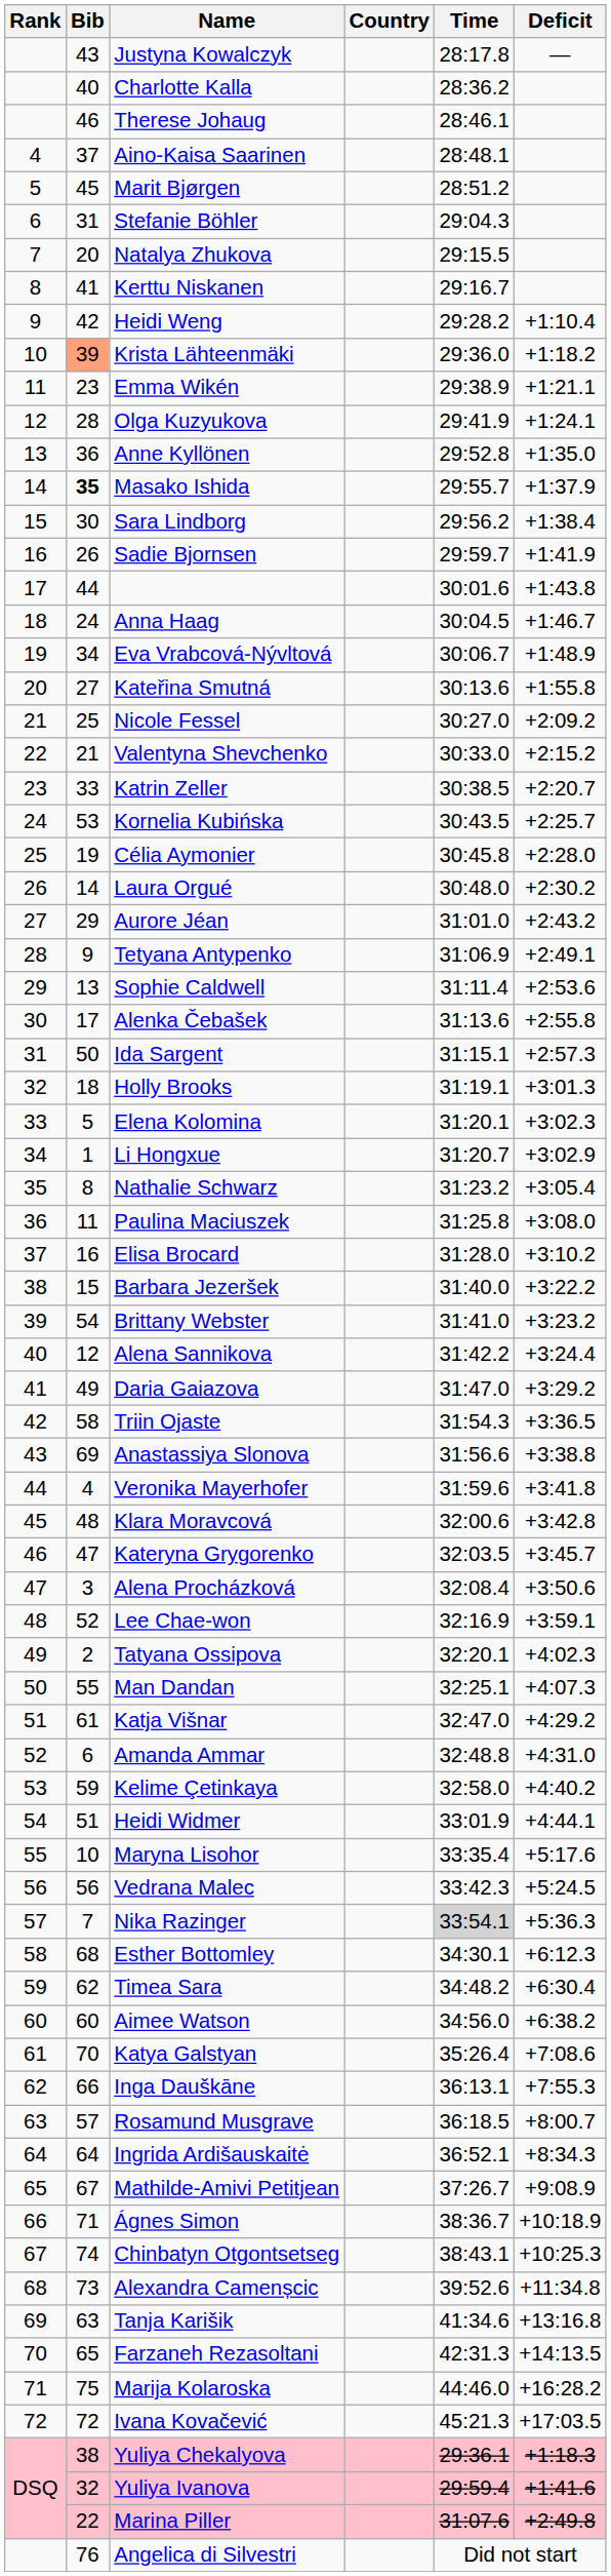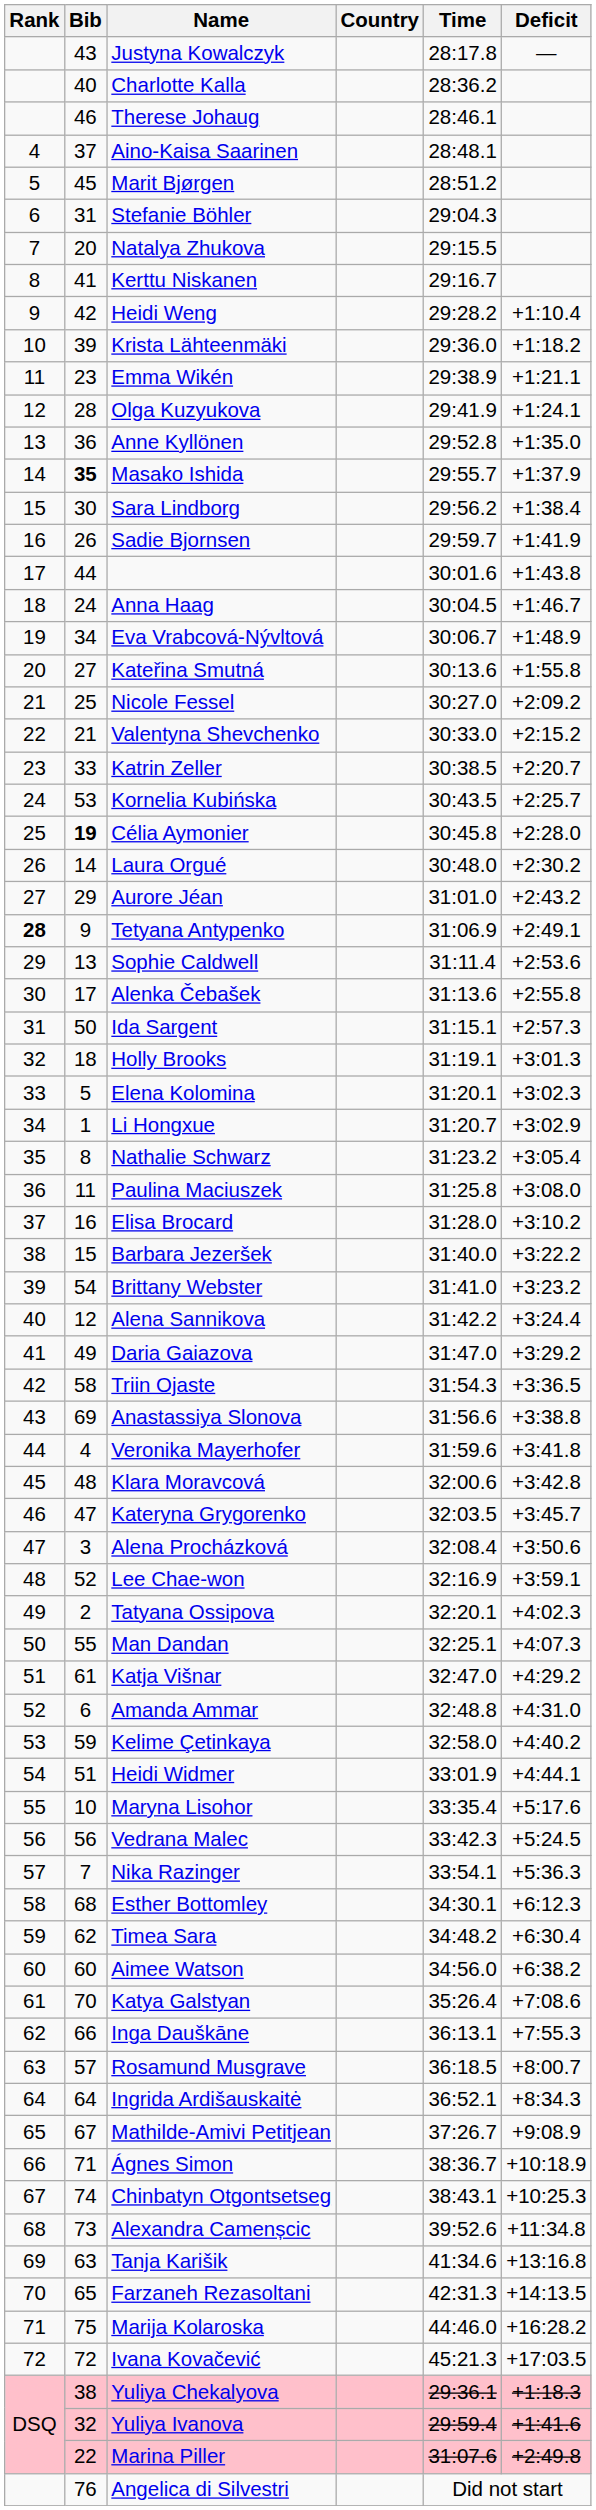Krista Lähteenmäki | Bib: lightsalmon background -> no background
Célia Aymonier | Bib: normal -> bold
Tetyana Antypenko | Rank: normal -> bold
Nika Razinger | Time: lightgrey background -> no background
